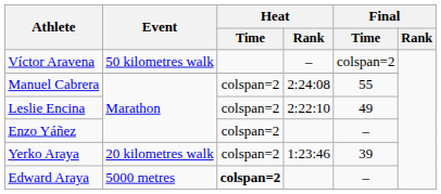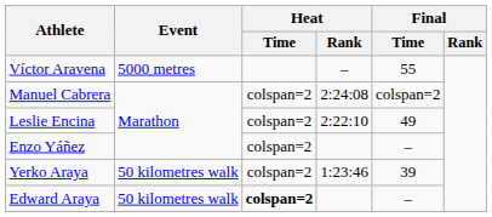Víctor Aravena | Event: 50 kilometres walk -> 5000 metres
Víctor Aravena | Final / Time: colspan=2 -> 55
Manuel Cabrera | Final / Time: 55 -> colspan=2
Yerko Araya | Event: 20 kilometres walk -> 50 kilometres walk
Edward Araya | Event: 5000 metres -> 50 kilometres walk
